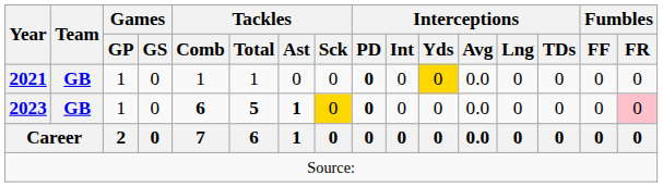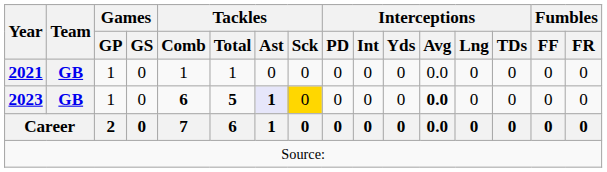2021 | Interceptions / PD: bold -> normal
2021 | Interceptions / Yds: gold background -> no background
2023 | Tackles / Ast: no background -> lavender background
2023 | Interceptions / PD: bold -> normal
2023 | Interceptions / Avg: normal -> bold
2023 | Fumbles / FR: pink background -> no background
